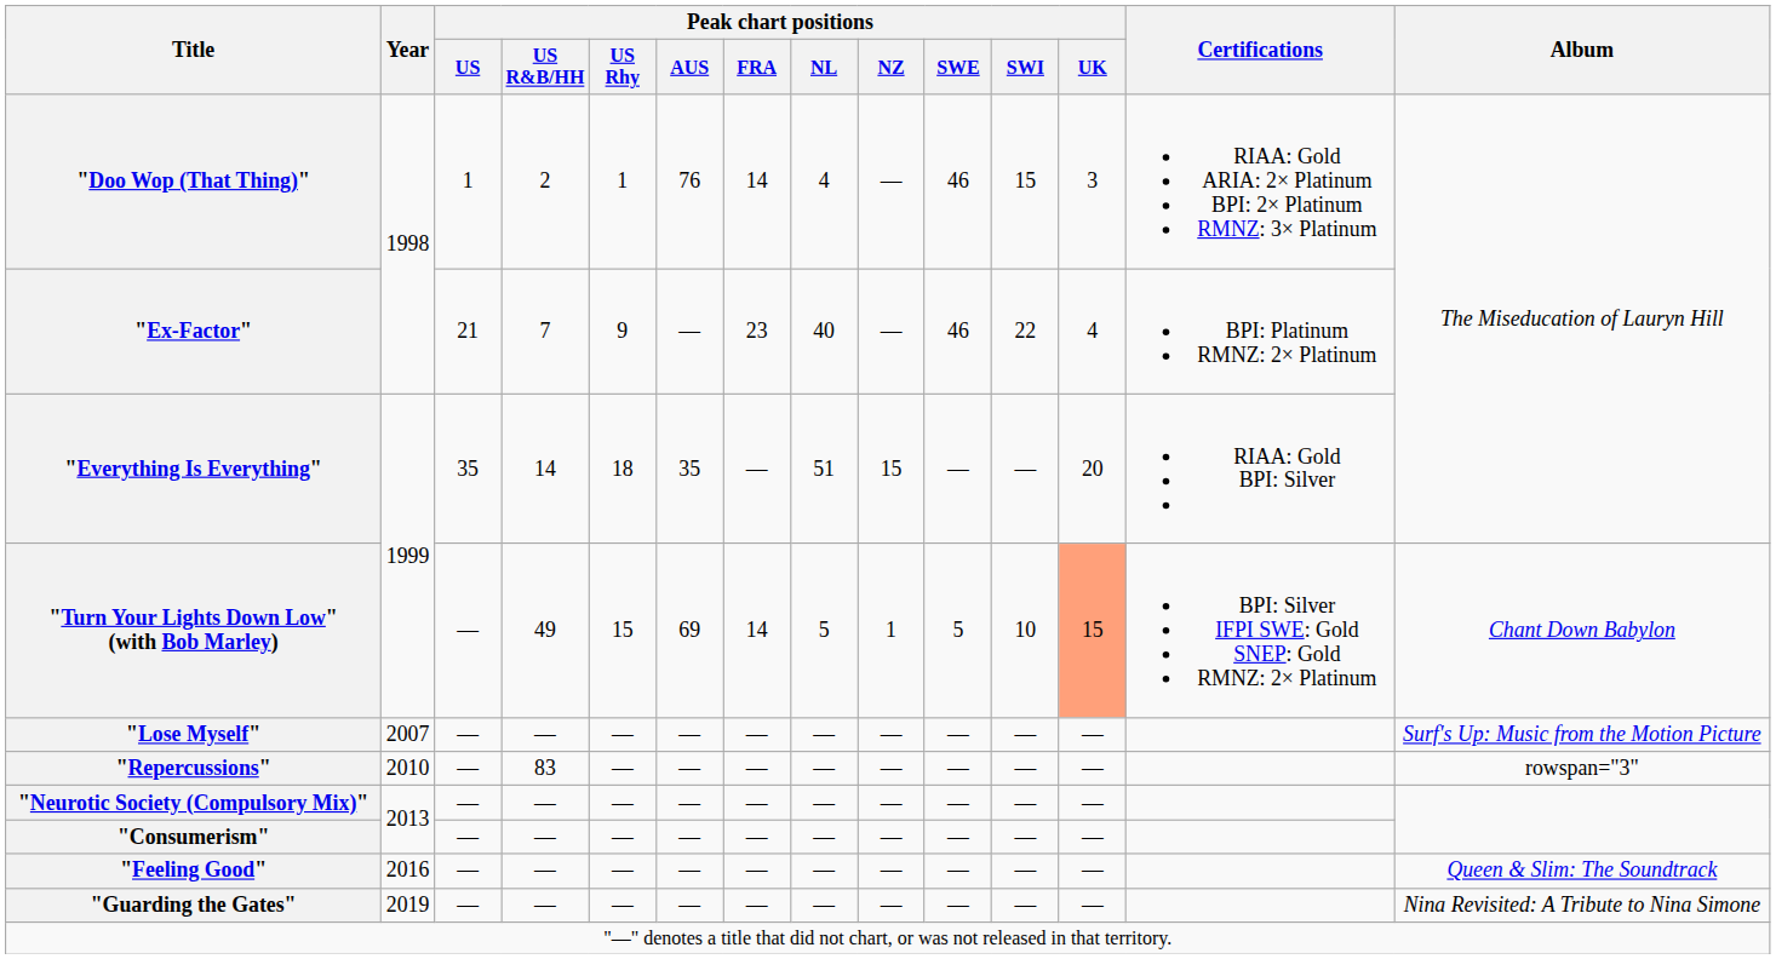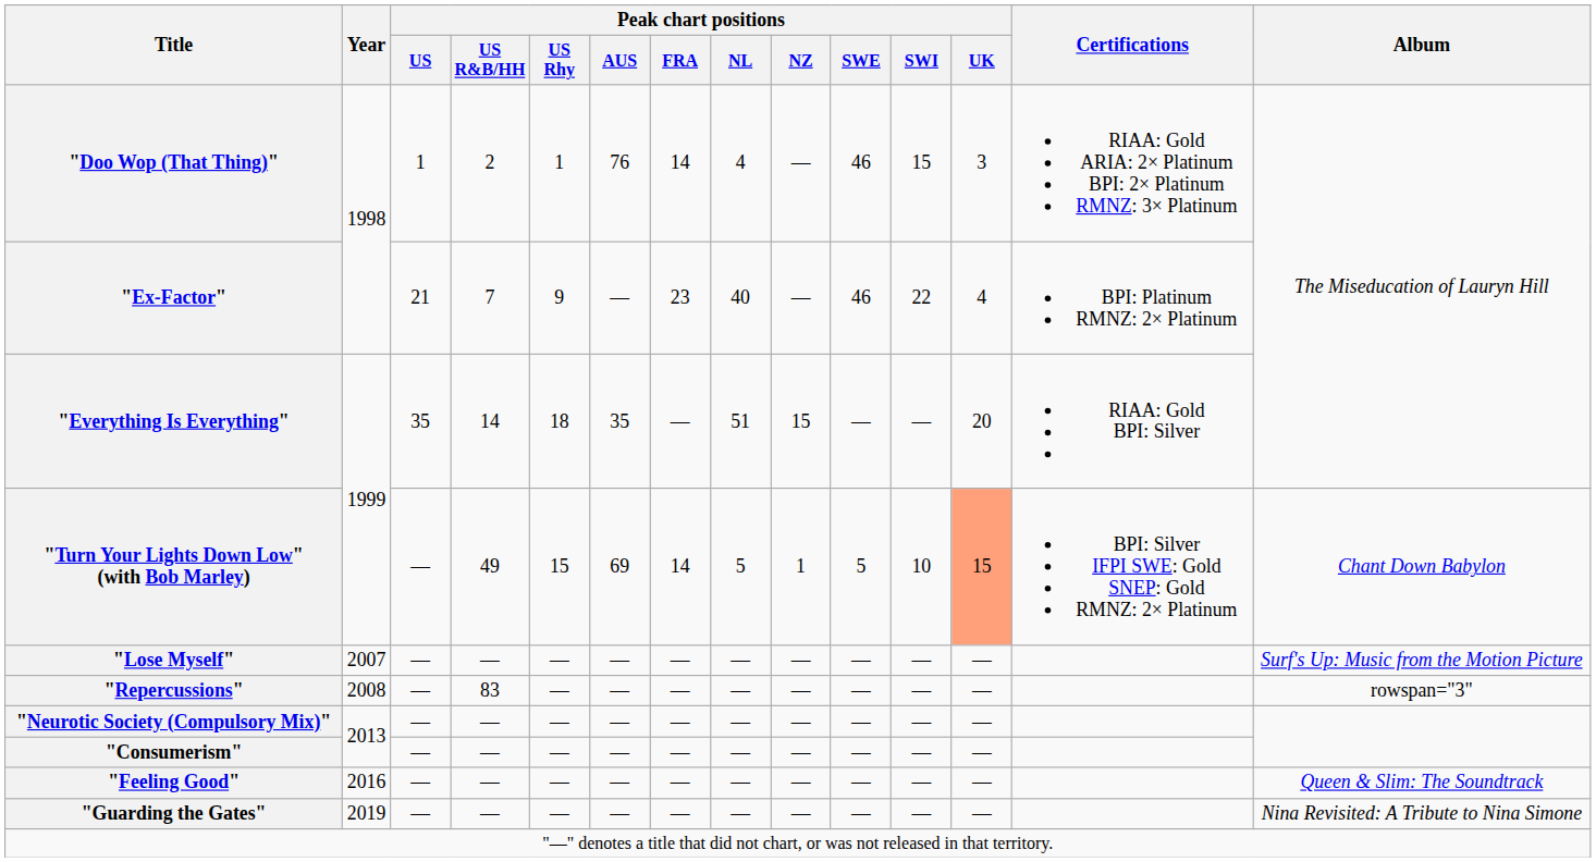"Repercussions" | Year: 2010 -> 2008
